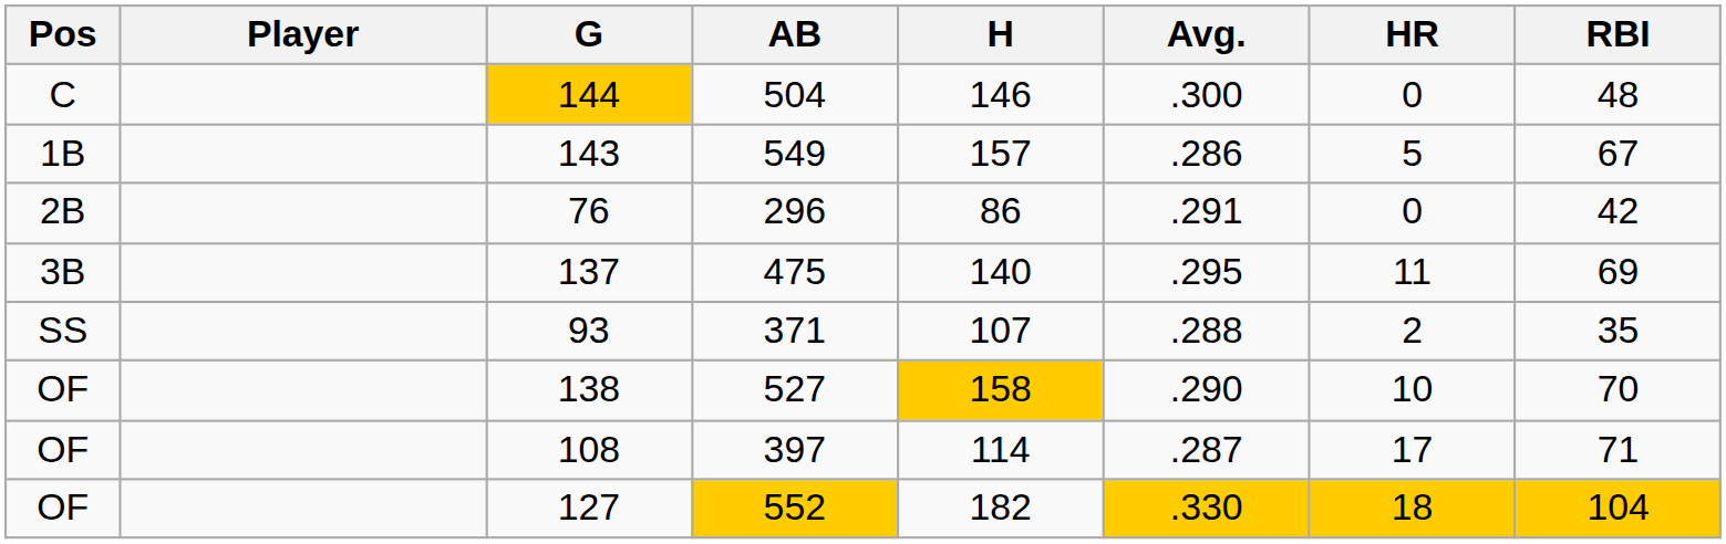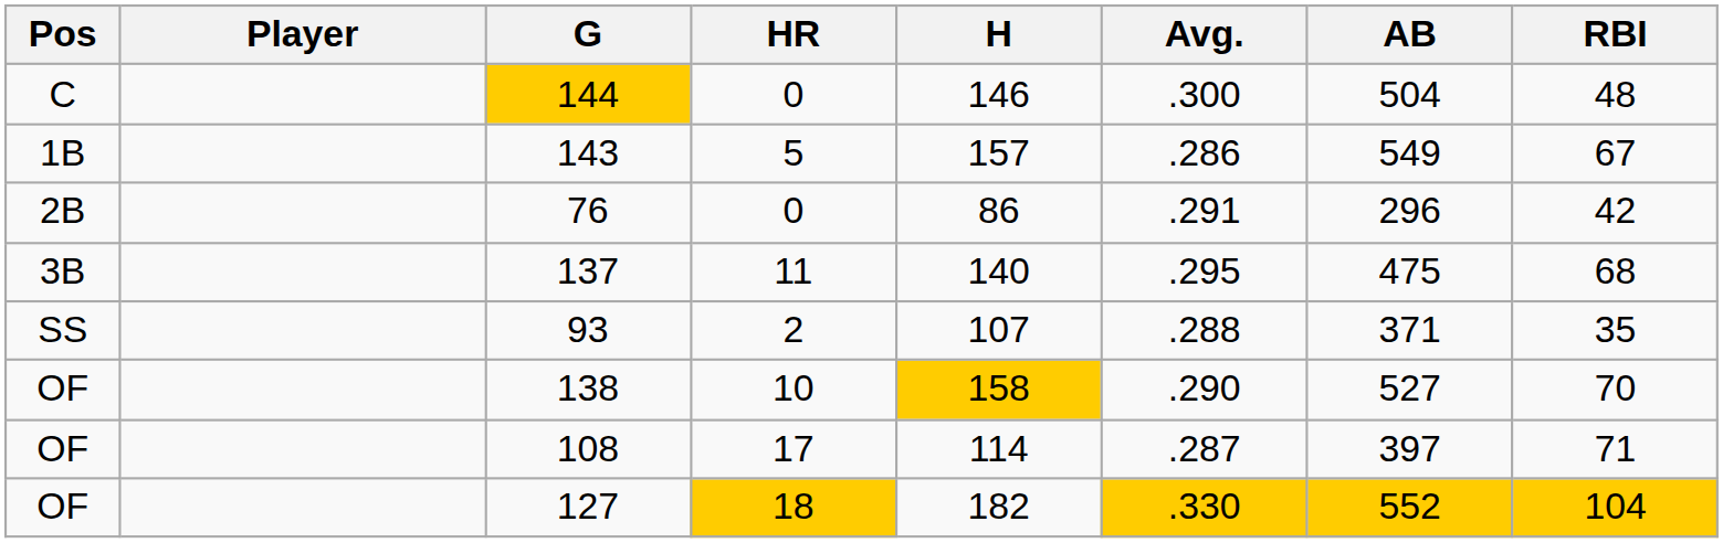columns swapped: AB <-> HR
137 | RBI: 69 -> 68
